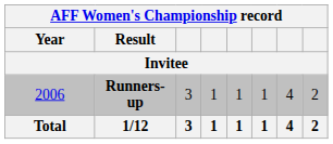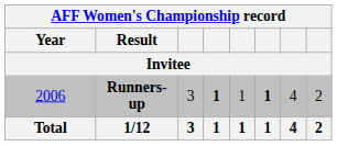Runners-up | column 4: normal -> bold
Runners-up | column 6: normal -> bold
